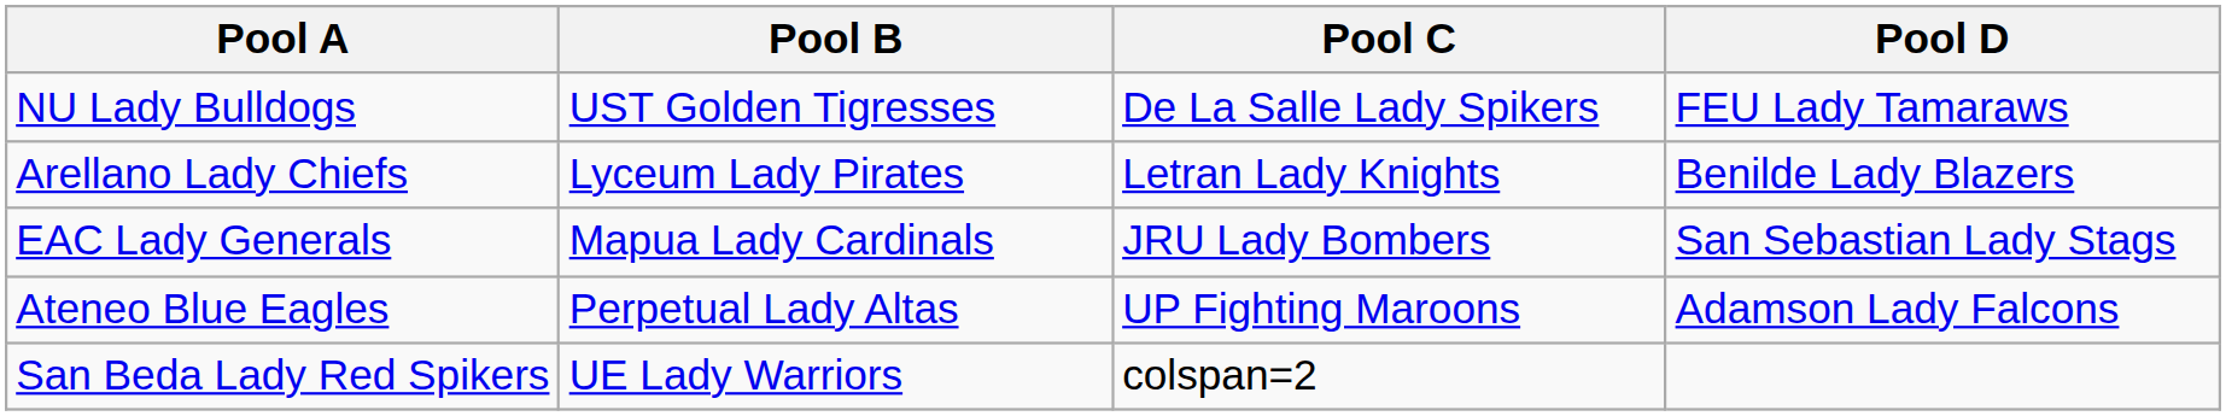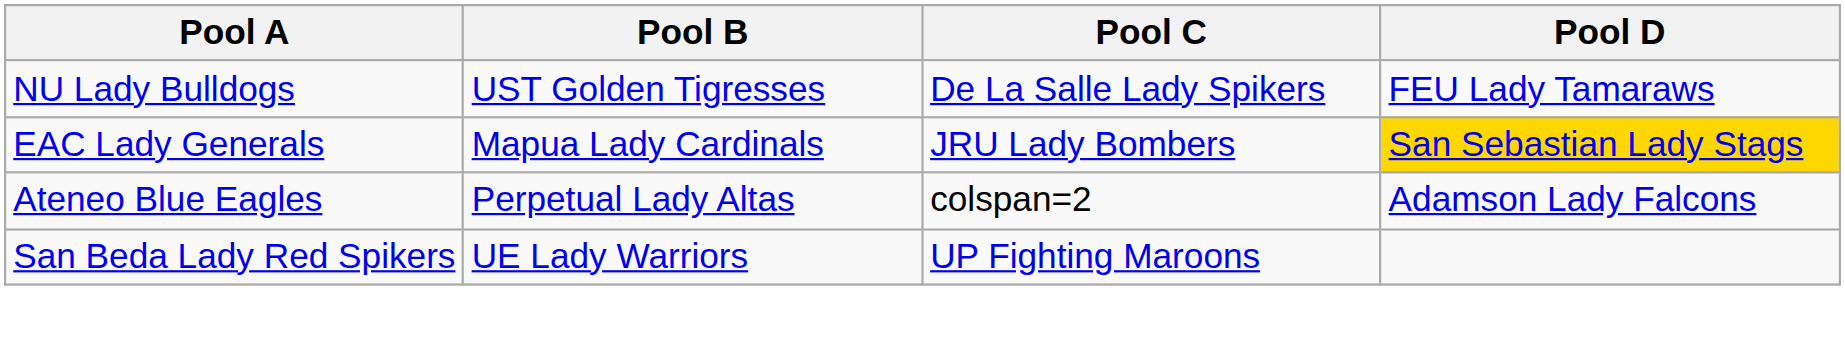- row: Arellano Lady Chiefs | Lyceum Lady Pirates | Letran Lady Knights | Benilde Lady Blazers
EAC Lady Generals | Pool D: no background -> gold background
Ateneo Blue Eagles | Pool C: UP Fighting Maroons -> colspan=2
San Beda Lady Red Spikers | Pool C: colspan=2 -> UP Fighting Maroons
